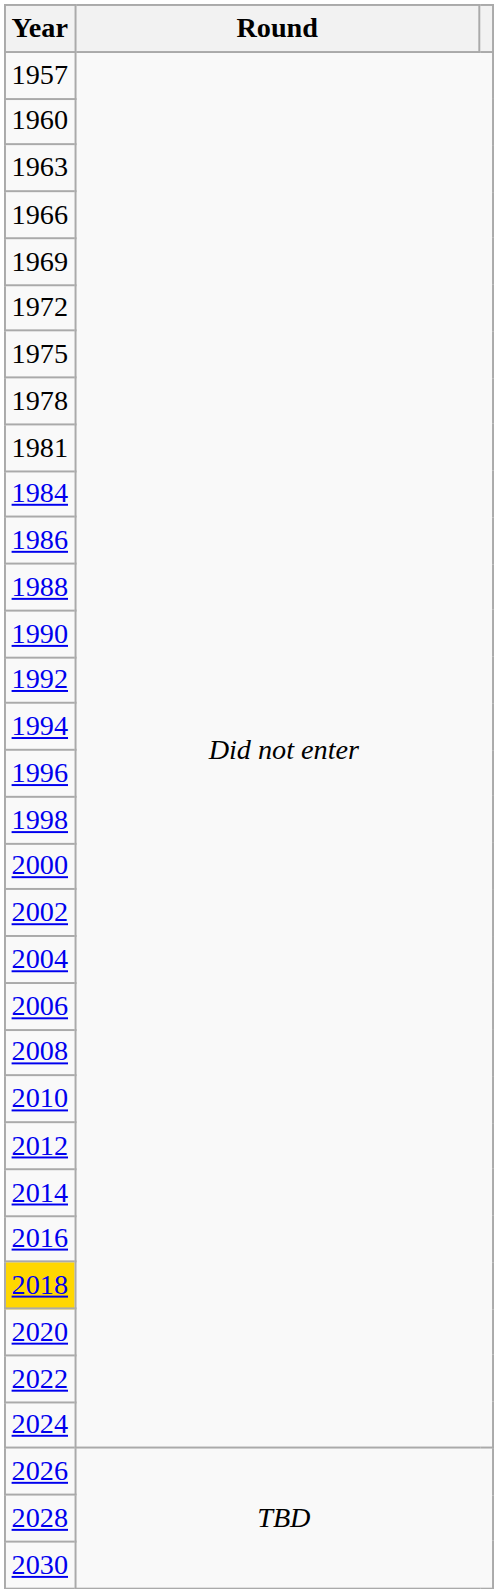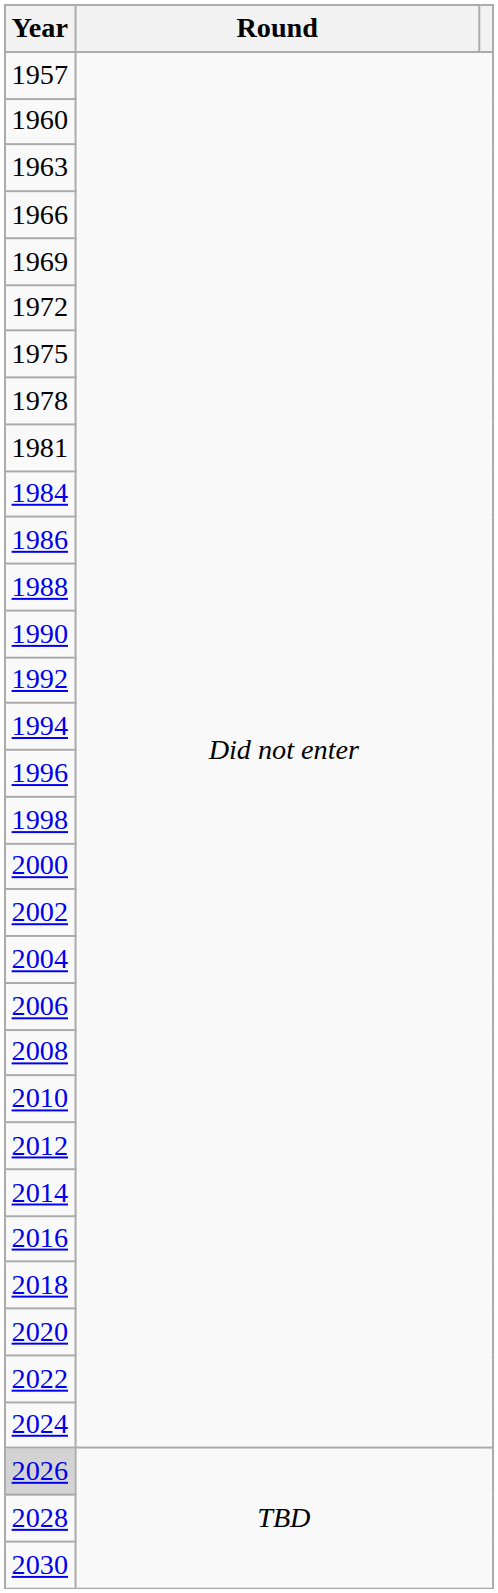2018 | Year: gold background -> no background
2026 | Year: no background -> lightgrey background
